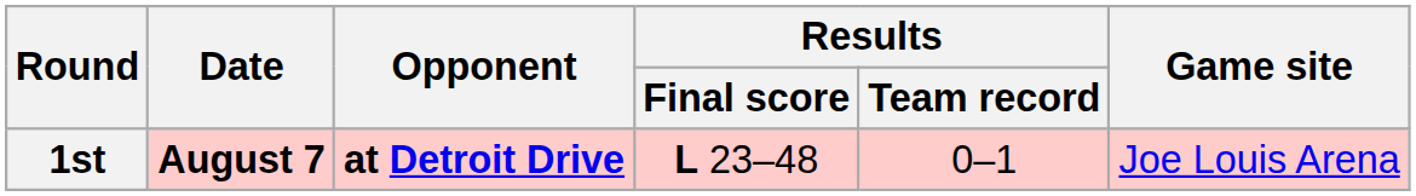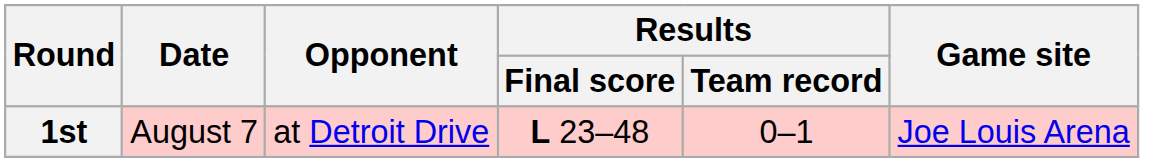1st | Date: bold -> normal
1st | Opponent: bold -> normal
